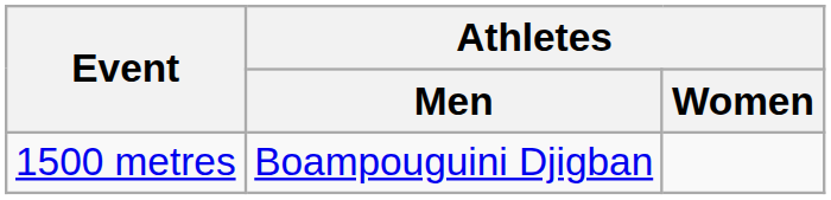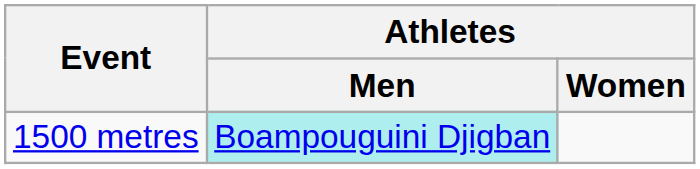1500 metres | Athletes / Men: no background -> paleturquoise background
